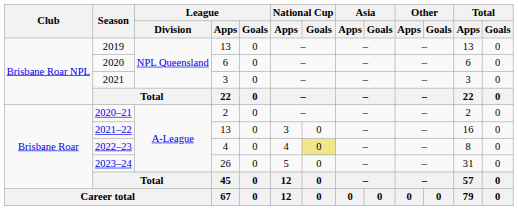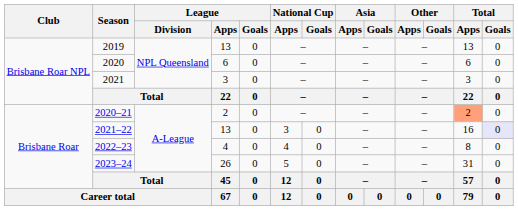2020–21 | Total / Apps: no background -> lightsalmon background
2021–22 | Total / Goals: no background -> lavender background
2022–23 | National Cup / Goals: khaki background -> no background
